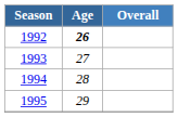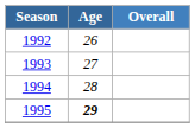1992 | Age: bold -> normal
1995 | Age: normal -> bold
